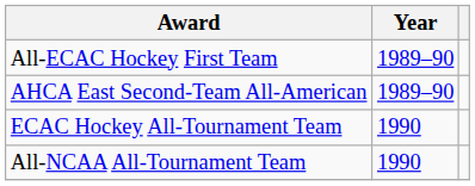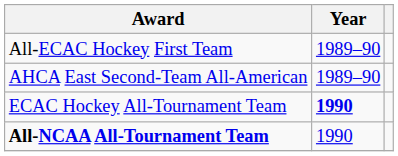row 4 | Year: normal -> bold
row 5 | Award: normal -> bold
